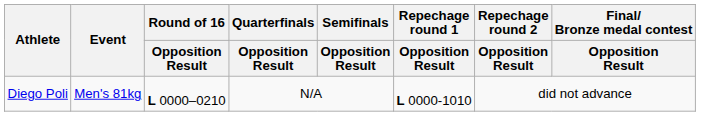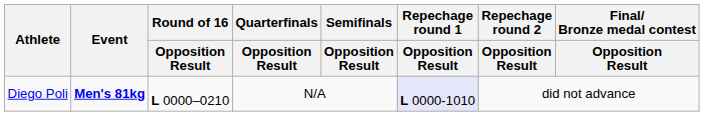Diego Poli | Event: normal -> bold
Diego Poli | Repechage round 1 / Opposition Result: no background -> lavender background
